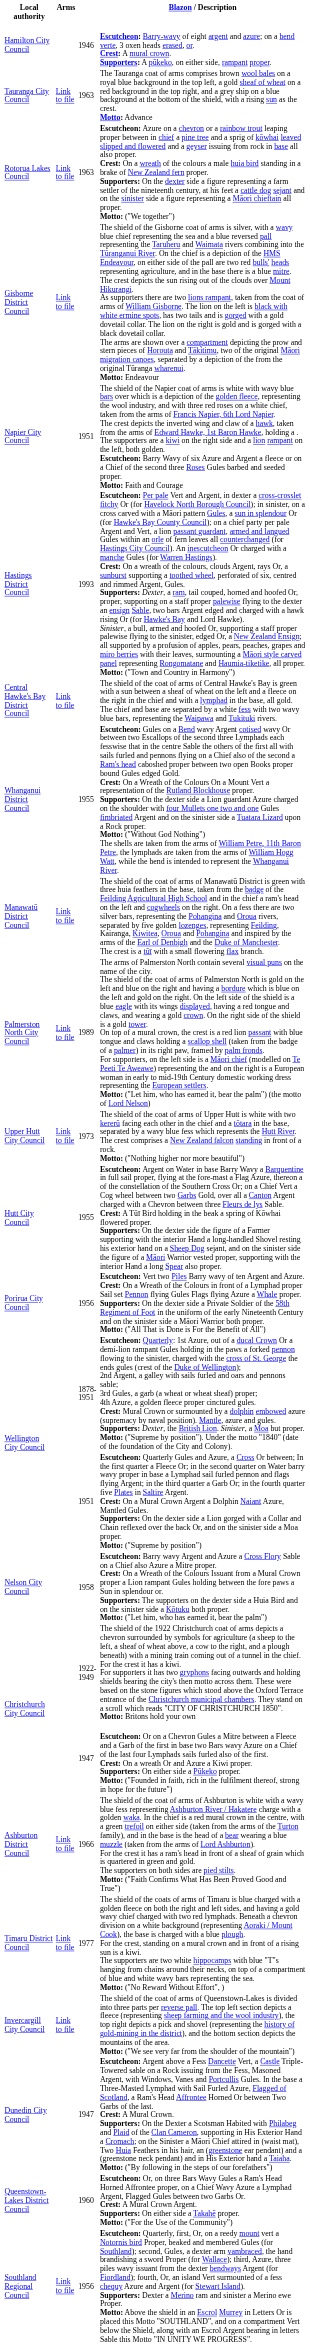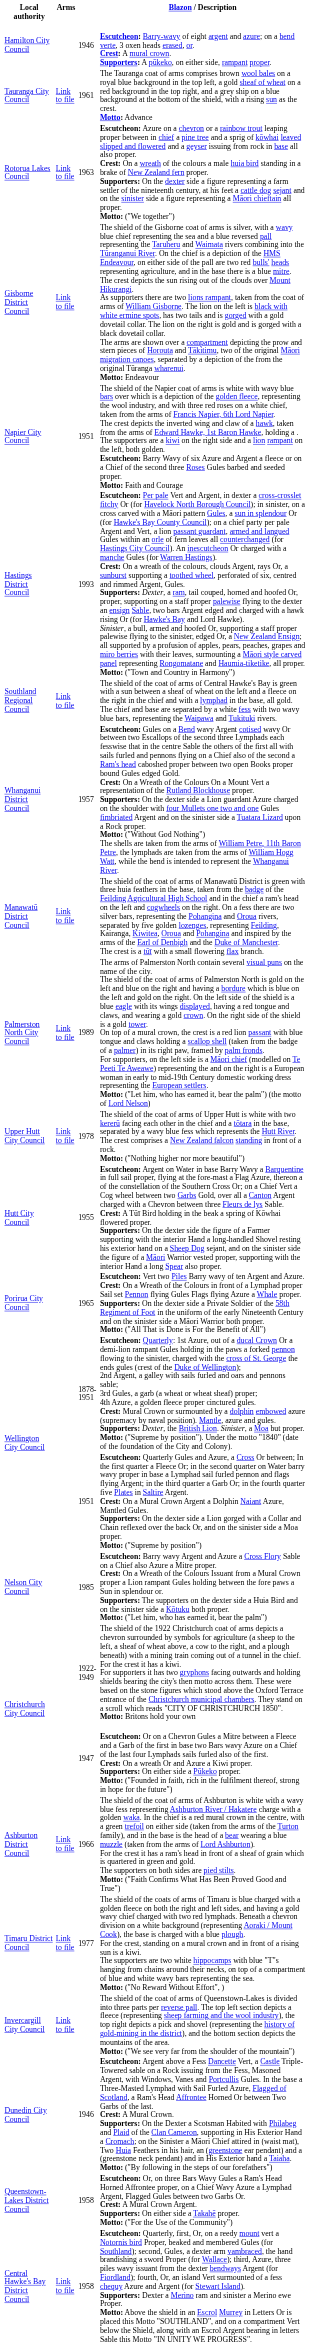row 3 | column 3: 1963 -> 1961
row 8 | Local authority: Central Hawke's Bay District Council -> Southland Regional Council
row 9 | column 3: 1955 -> 1957
row 12 | column 3: 1973 -> 1978
row 14 | column 3: 1956 -> 1965
row 17 | column 3: 1958 -> 1985
row 23 | column 3: 1947 -> 1946
row 24 | column 3: 1960 -> 1958
row 25 | Local authority: Southland Regional Council -> Central Hawke's Bay District Council
row 25 | column 3: 1956 -> 1958
